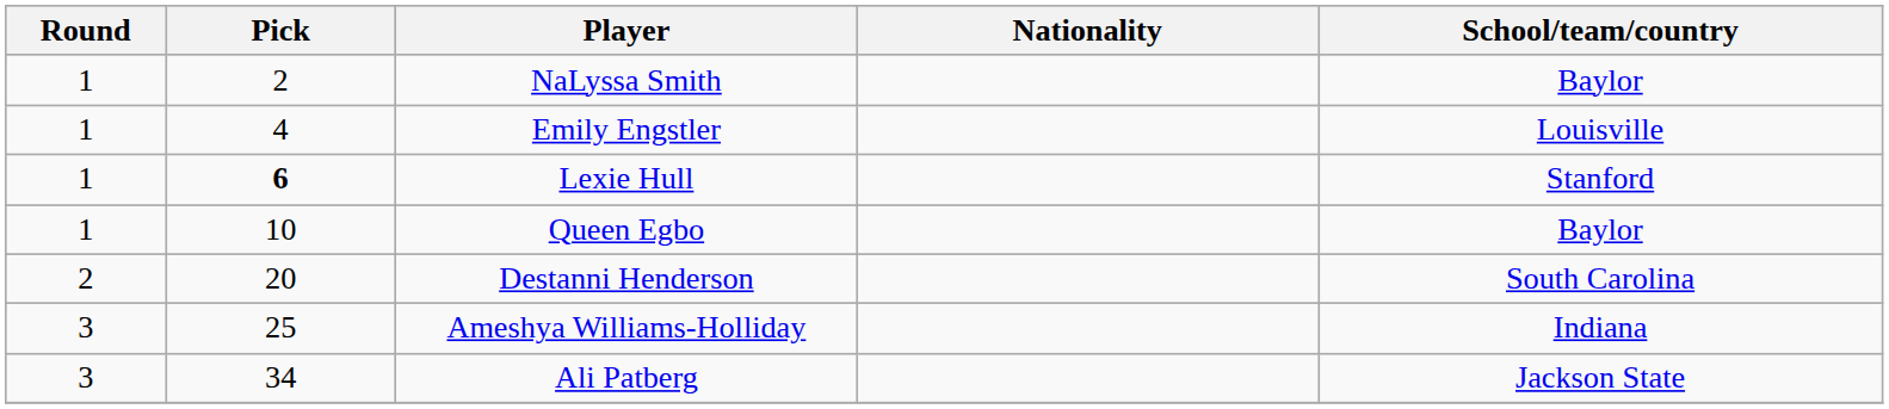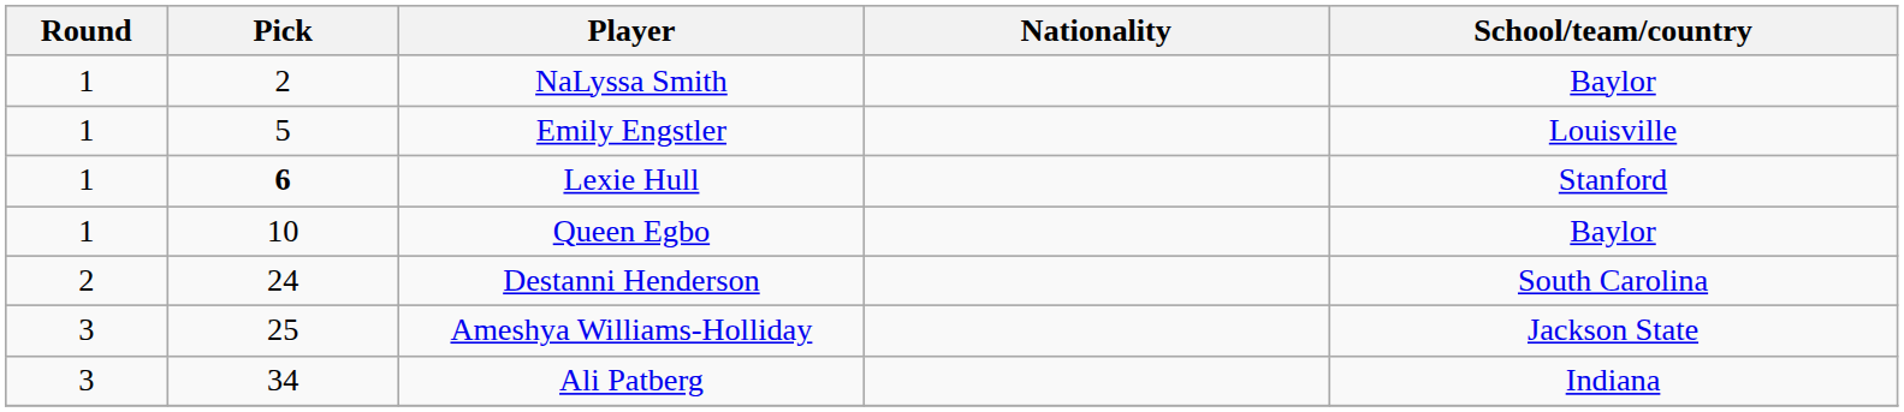Emily Engstler | Pick: 4 -> 5
Destanni Henderson | Pick: 20 -> 24
Ameshya Williams-Holliday | School/team/country: Indiana -> Jackson State
Ali Patberg | School/team/country: Jackson State -> Indiana
